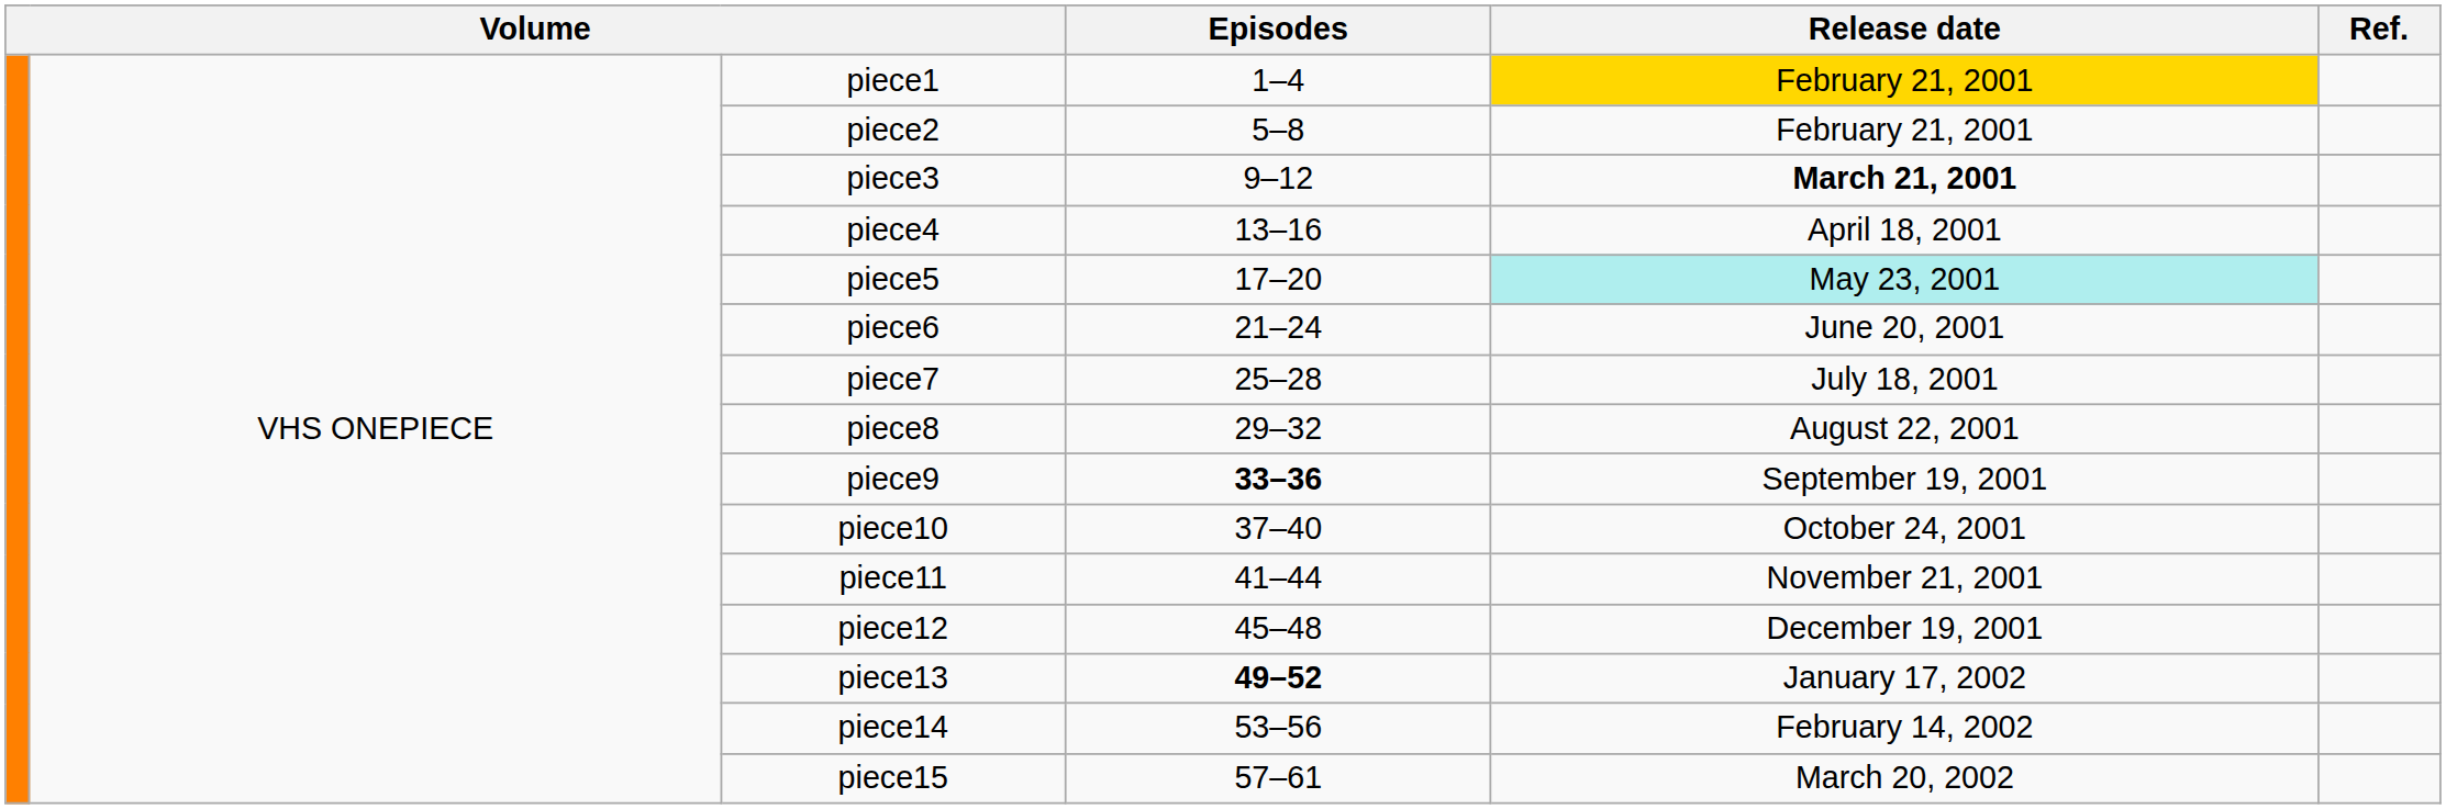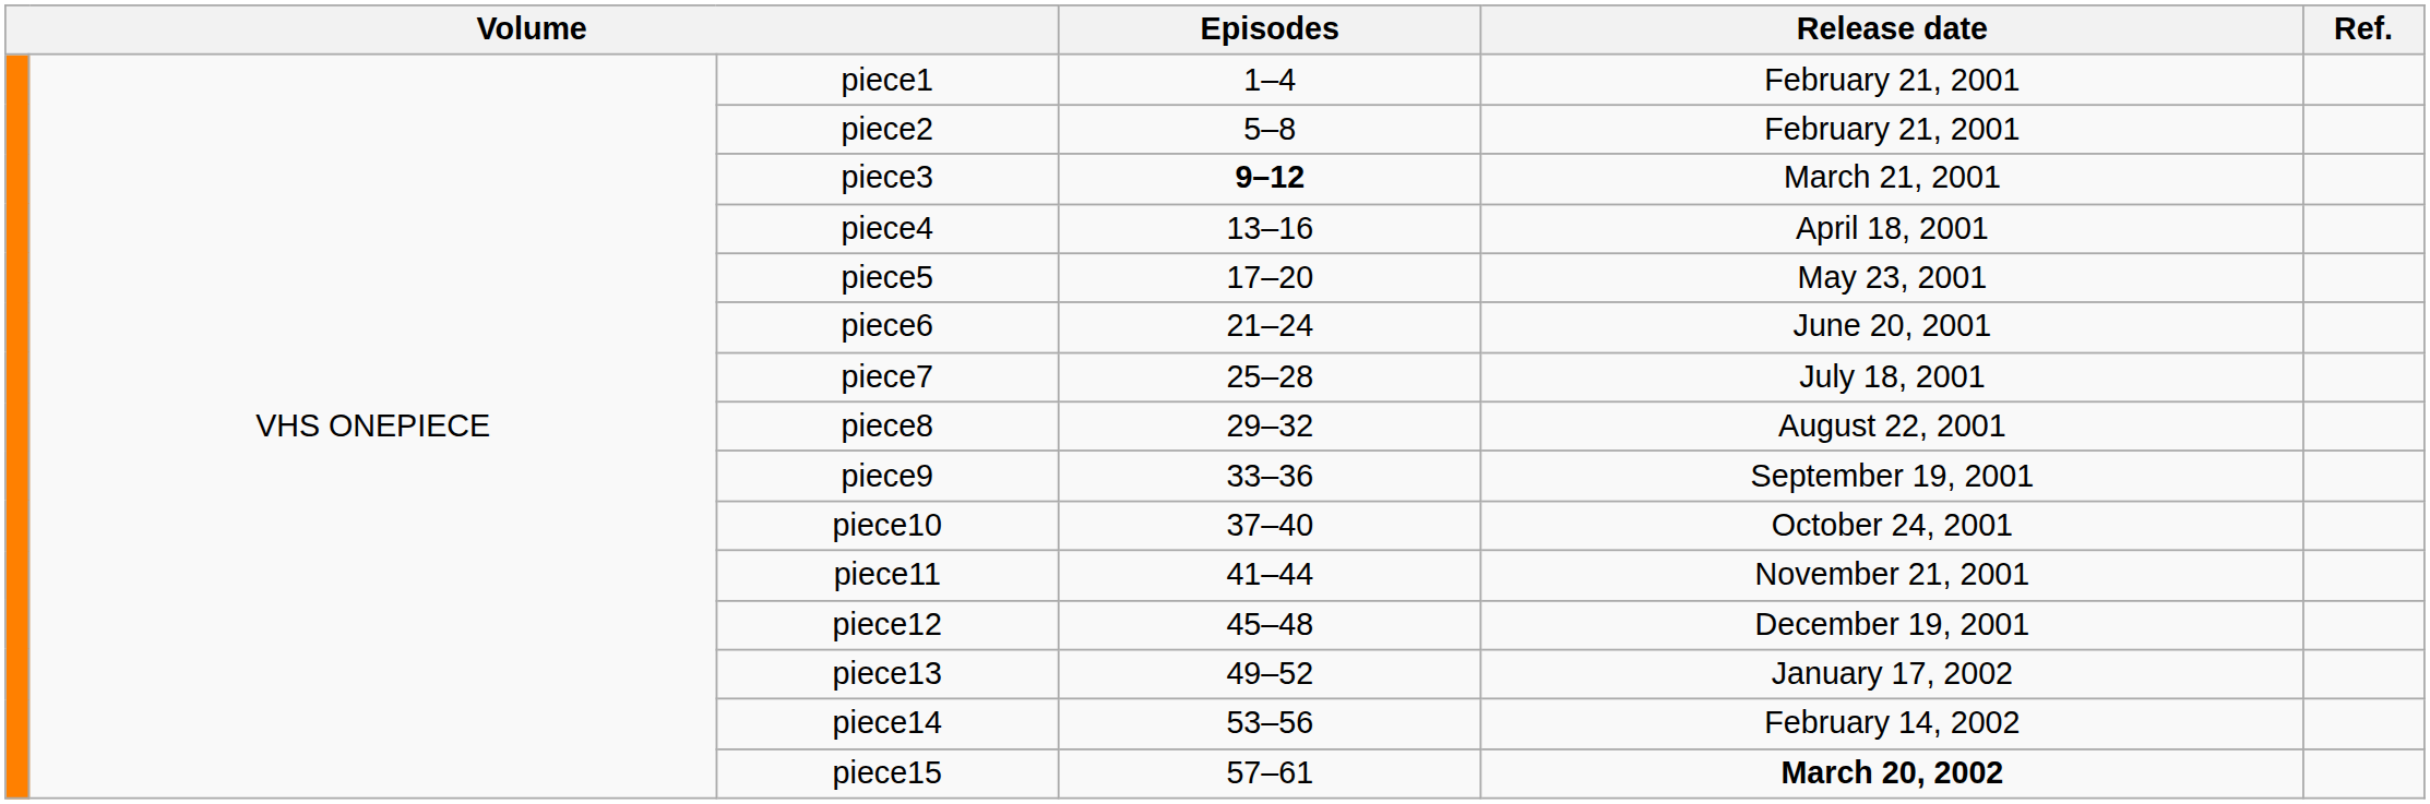piece1 | Release date: gold background -> no background
piece3 | Episodes: normal -> bold
piece3 | Release date: bold -> normal
piece5 | Release date: paleturquoise background -> no background
piece9 | Episodes: bold -> normal
piece13 | Episodes: bold -> normal
piece15 | Release date: normal -> bold
